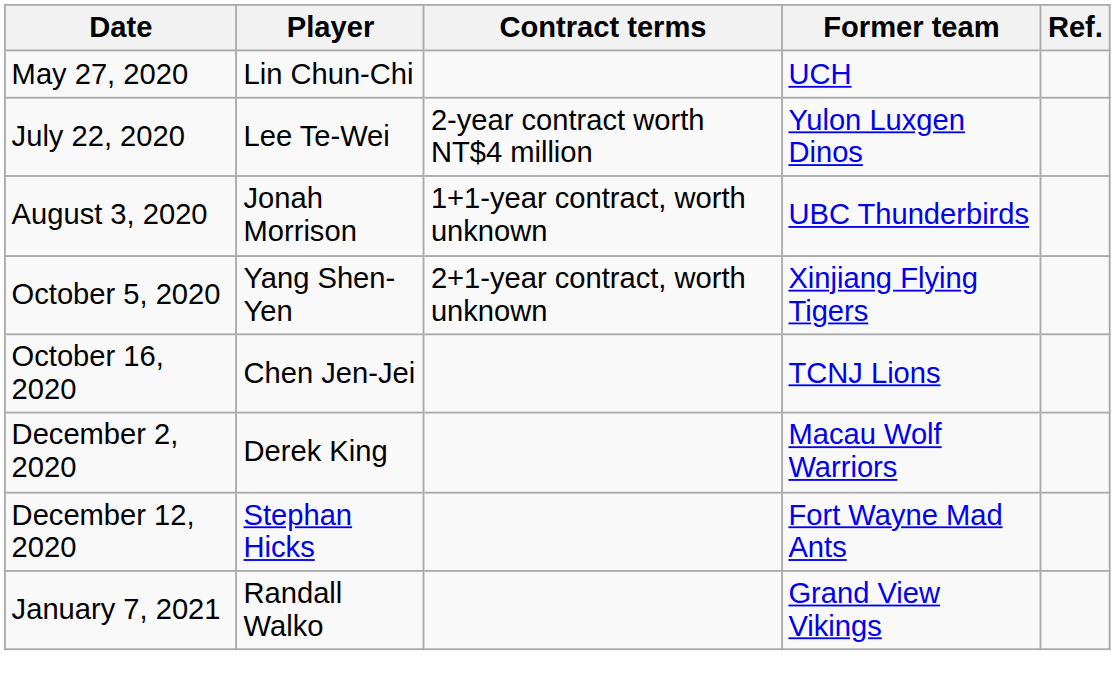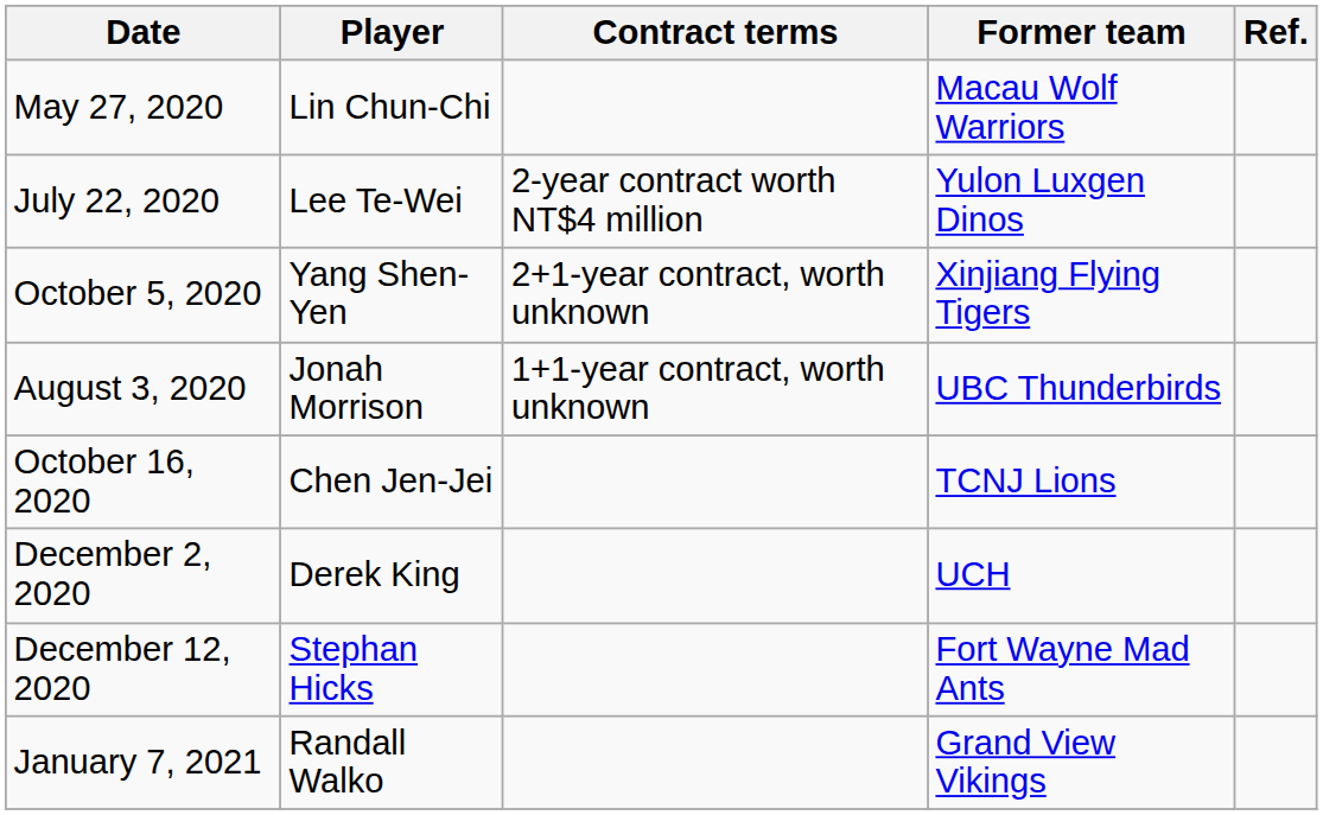May 27, 2020 | Former team: UCH -> Macau Wolf Warriors
rows swapped: August 3, 2020 <-> October 5, 2020
December 2, 2020 | Former team: Macau Wolf Warriors -> UCH
